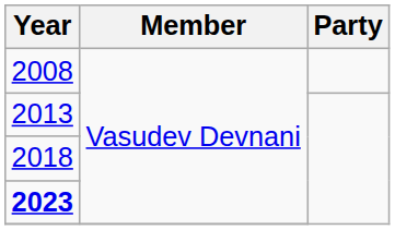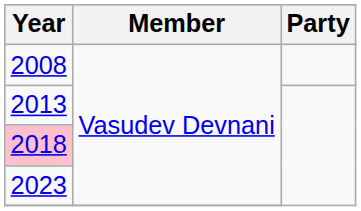2018 | Year: no background -> pink background
2023 | Year: bold -> normal
